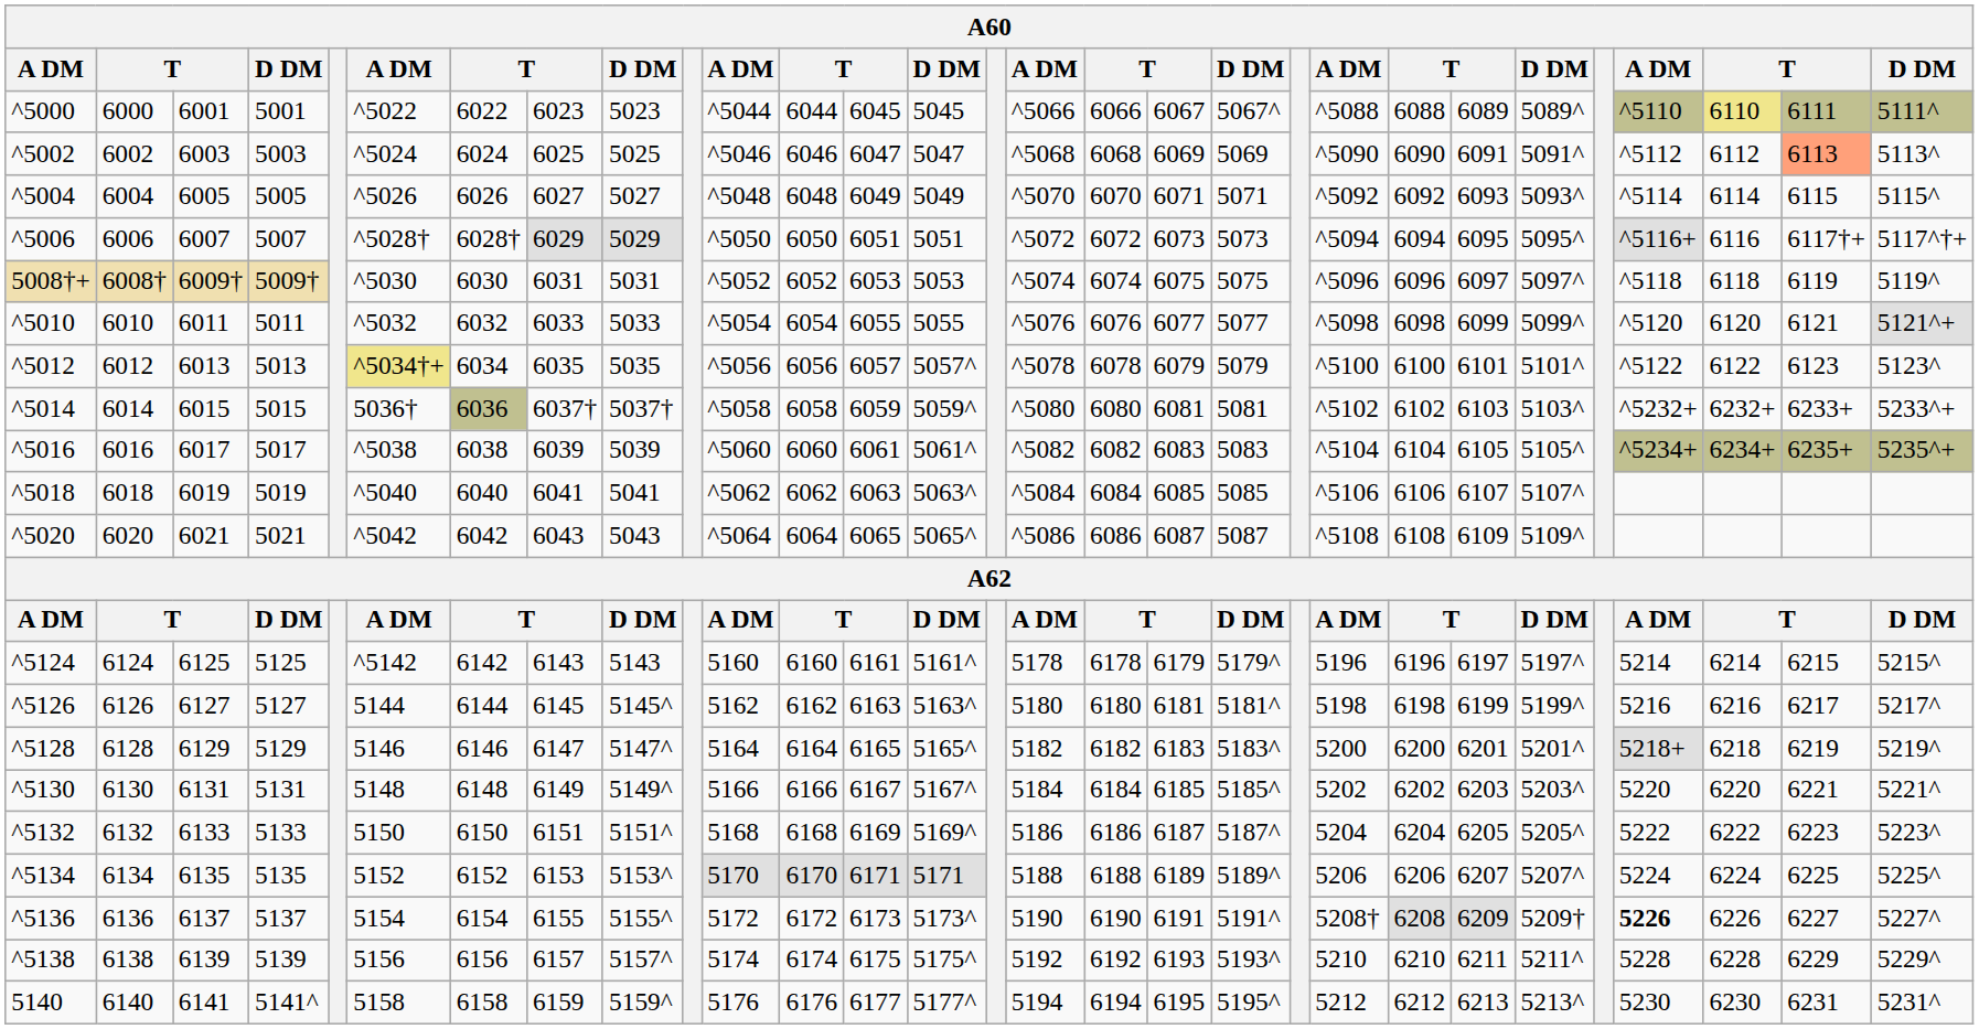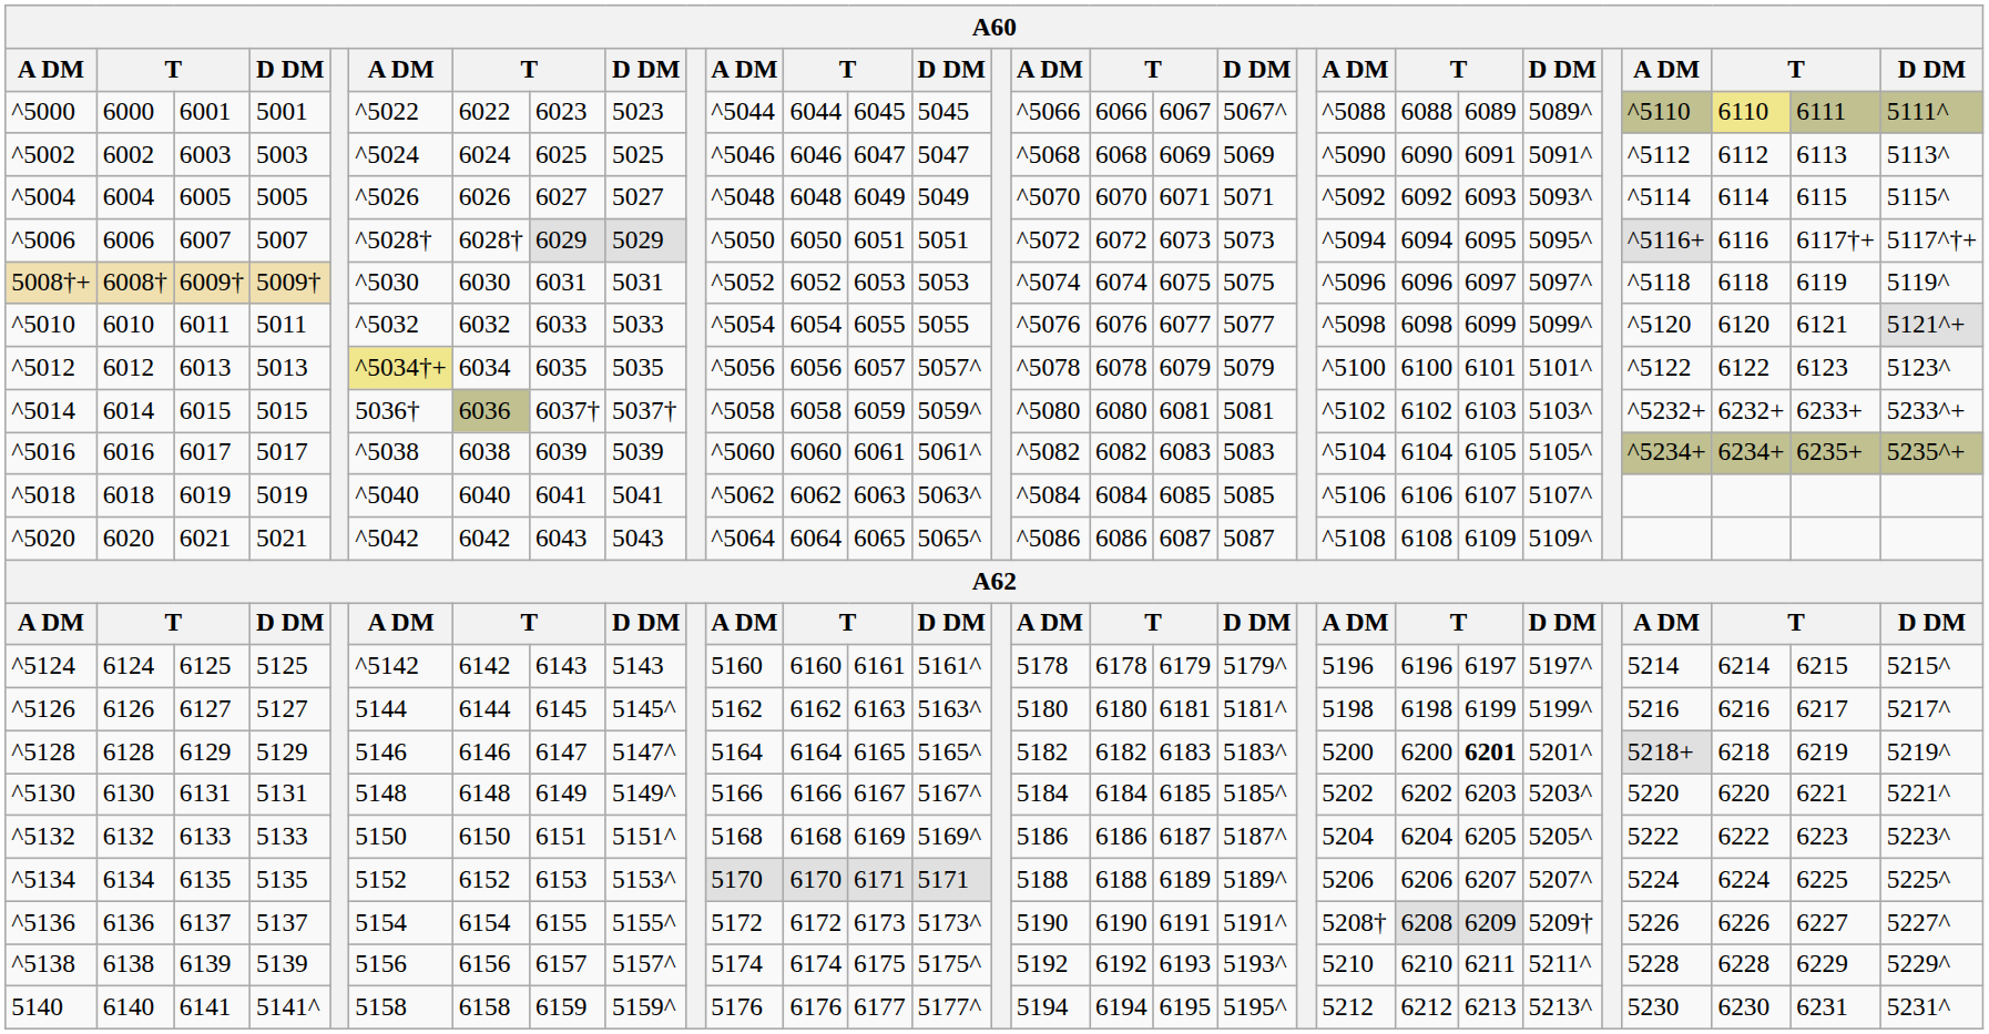^5002 | column 28: lightsalmon background -> no background
^5128 | column 23: normal -> bold
^5136 | column 26: bold -> normal
